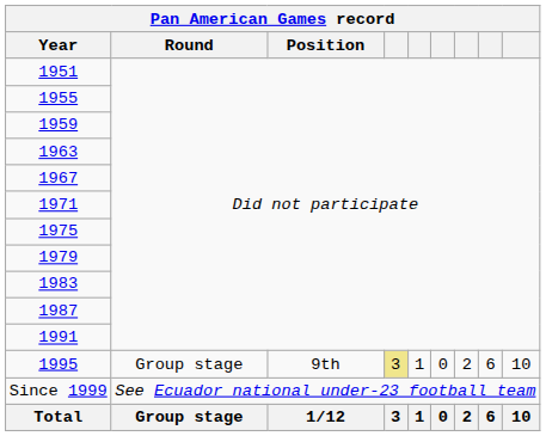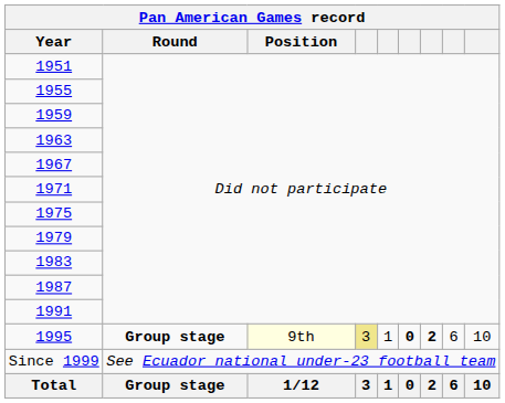1995 | Pan American Games record / Round: normal -> bold
1995 | Pan American Games record / Position: no background -> lightyellow background
1995 | column 6: normal -> bold
1995 | column 7: normal -> bold
